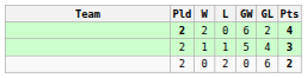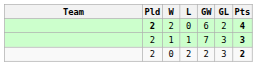row 3 | GW: 5 -> 7
row 3 | GL: 4 -> 3
row 4 | GW: 0 -> 2
row 4 | GL: 6 -> 3
